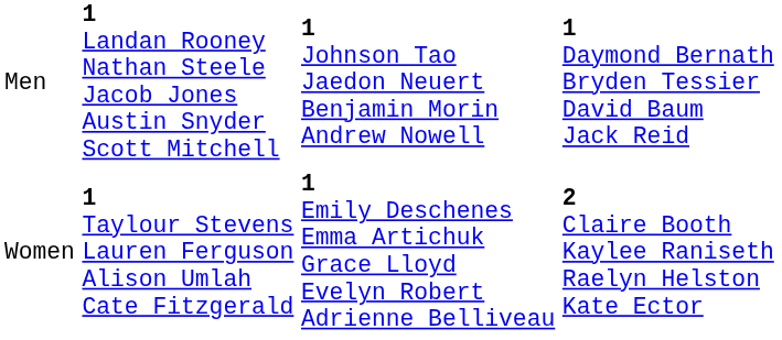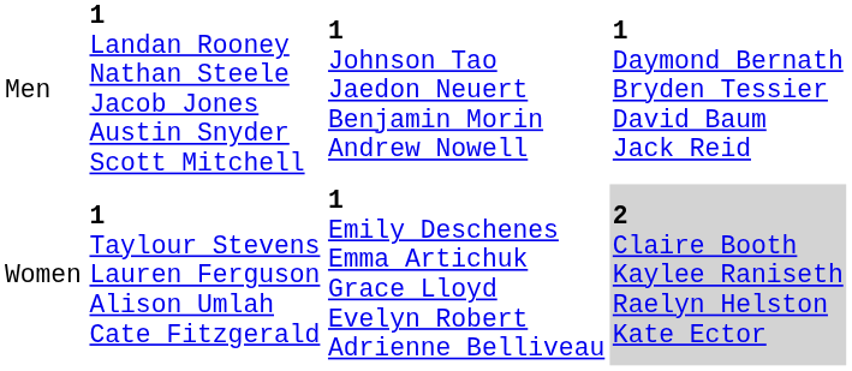Women | column 4: no background -> lightgrey background
